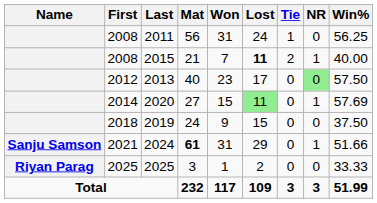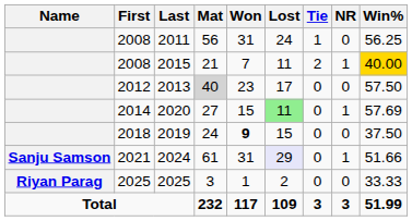2015 | Lost: bold -> normal
2015 | Win%: no background -> gold background
2013 | Mat: no background -> lightgrey background
2013 | NR: lightgreen background -> no background
2019 | Won: normal -> bold
2024 | Mat: bold -> normal
2024 | Lost: no background -> lavender background
